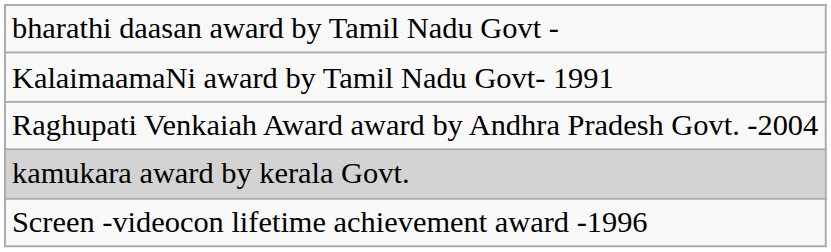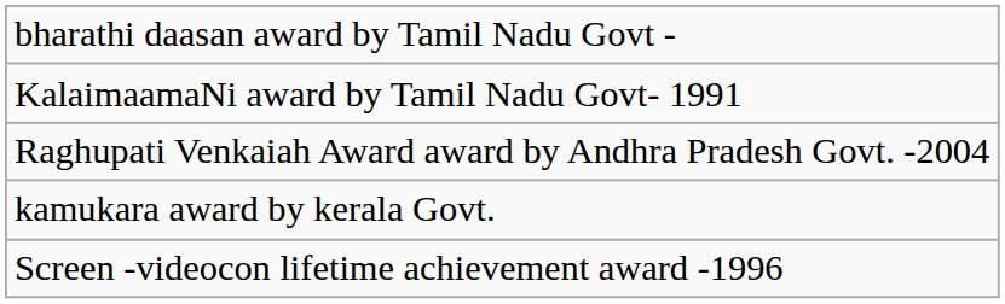row 4 | column 1: lightgrey background -> no background
